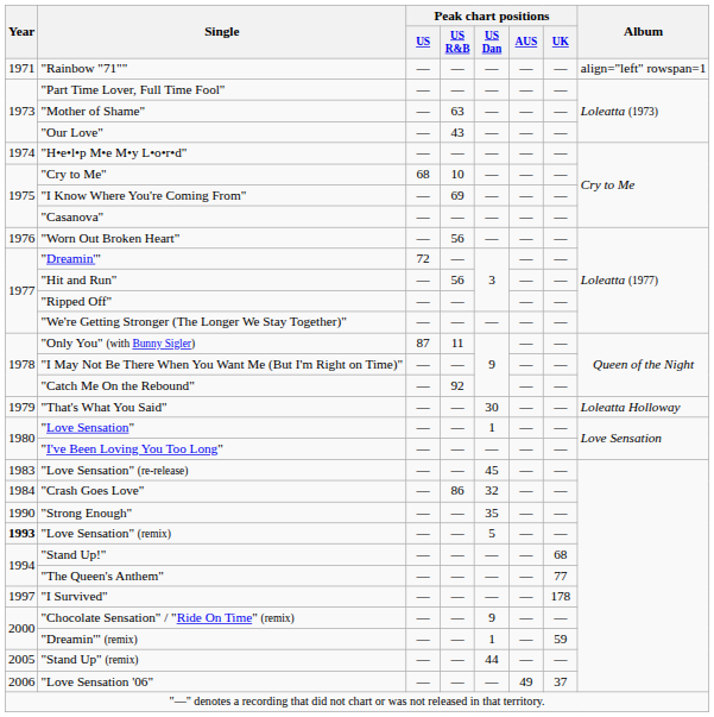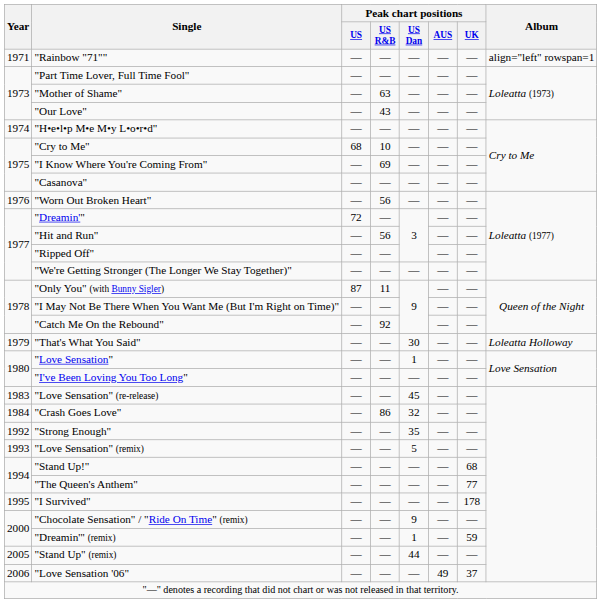"Strong Enough" | Year: 1990 -> 1992
"Love Sensation" (remix) | Year: bold -> normal
"I Survived" | Year: 1997 -> 1995
